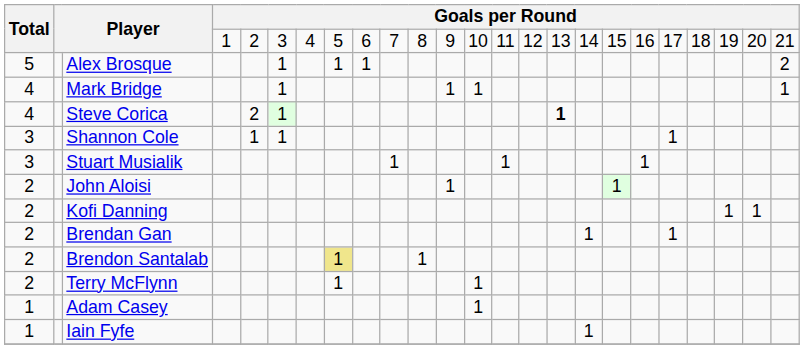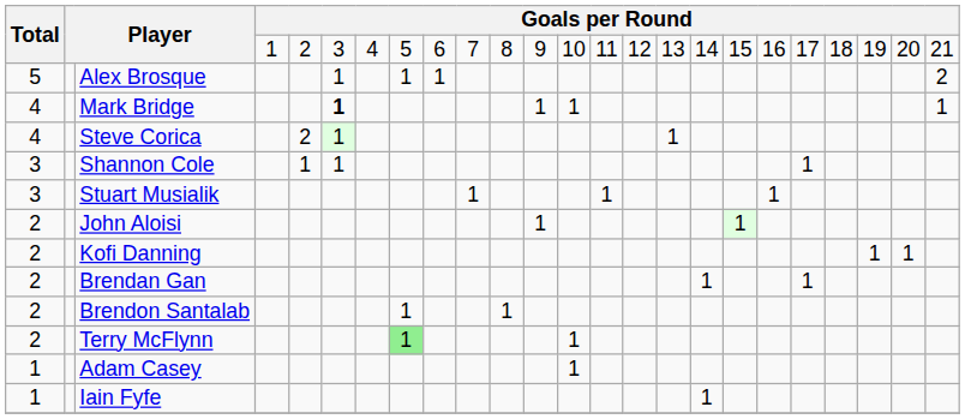Mark Bridge | column 6: normal -> bold
Steve Corica | column 16: bold -> normal
Brendon Santalab | column 8: khaki background -> no background
Terry McFlynn | column 8: no background -> lightgreen background
